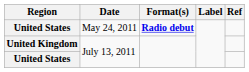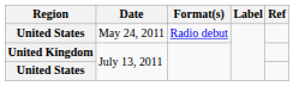United States / May 24, 2011 | Format(s): bold -> normal
